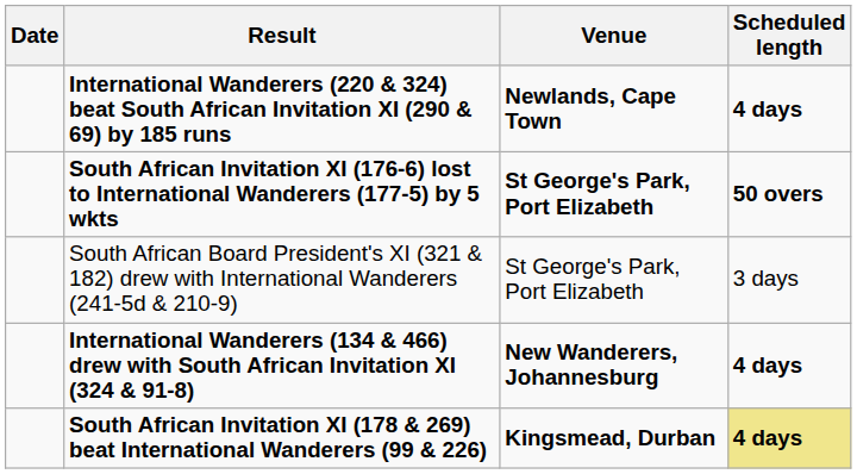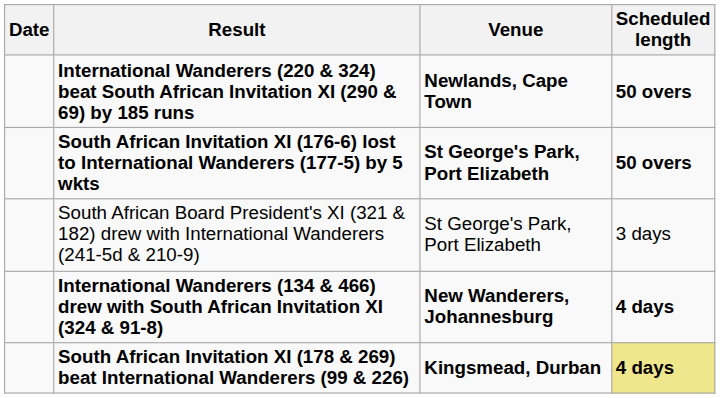row 2 | Scheduled length: 4 days -> 50 overs
